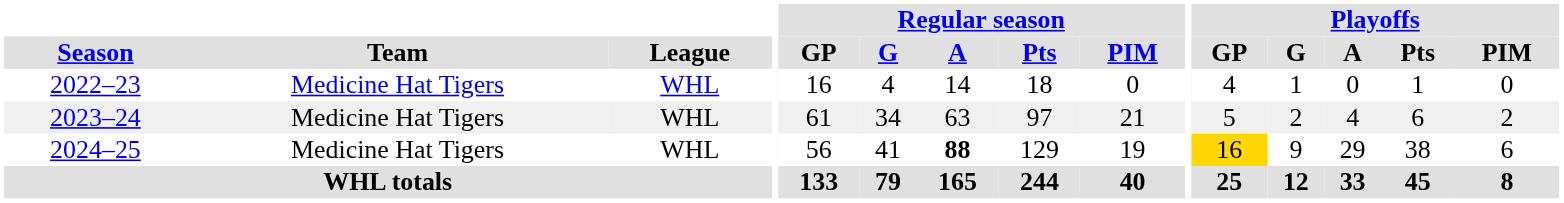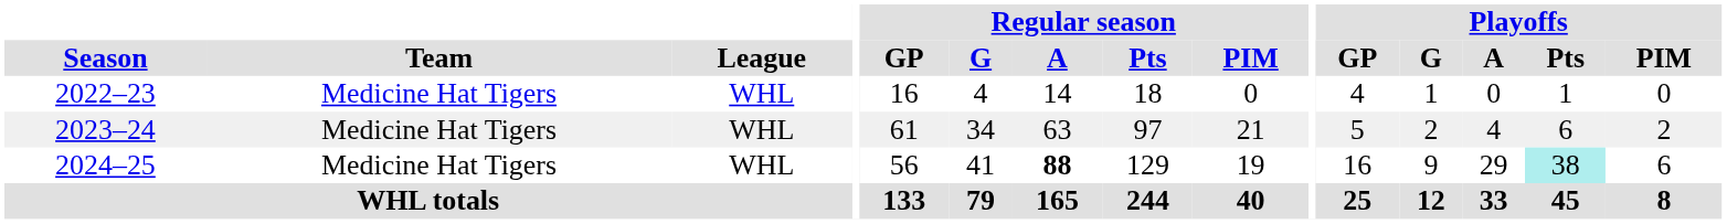2024–25 | Playoffs / GP: gold background -> no background
2024–25 | Playoffs / Pts: no background -> paleturquoise background
